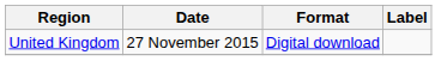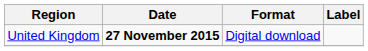United Kingdom | Date: normal -> bold
